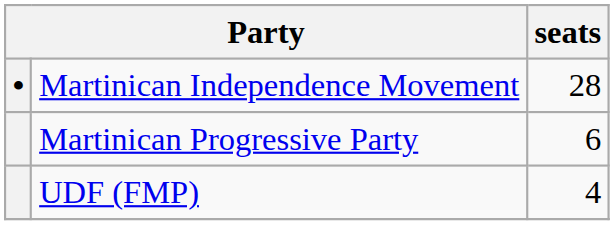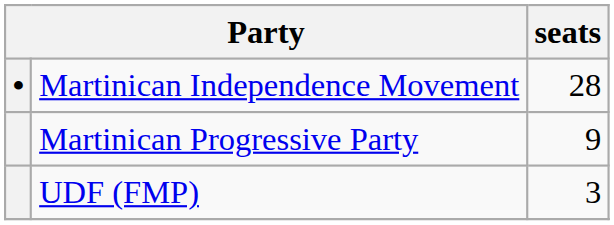Martinican Progressive Party | seats: 6 -> 9
UDF (FMP) | seats: 4 -> 3
